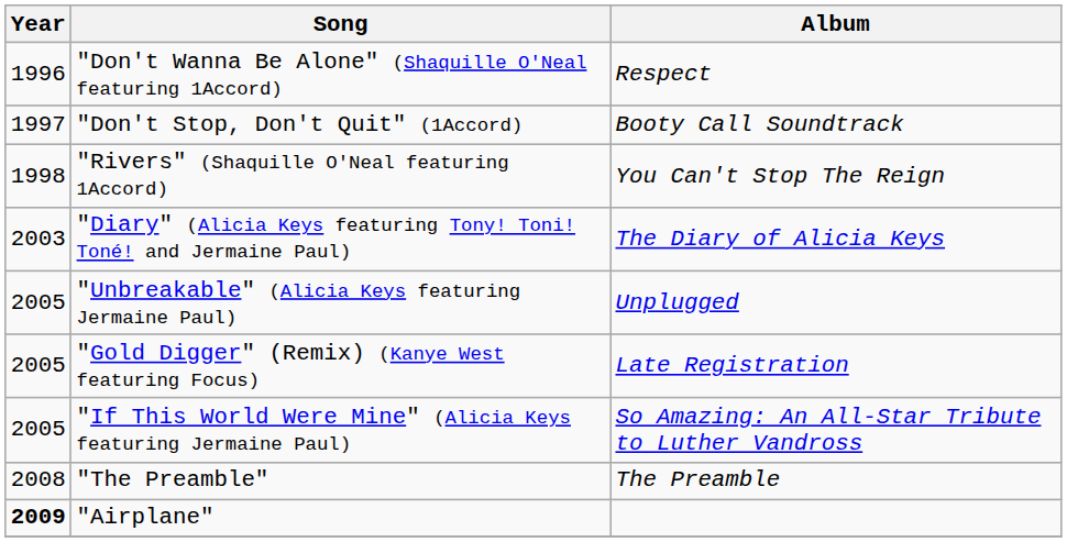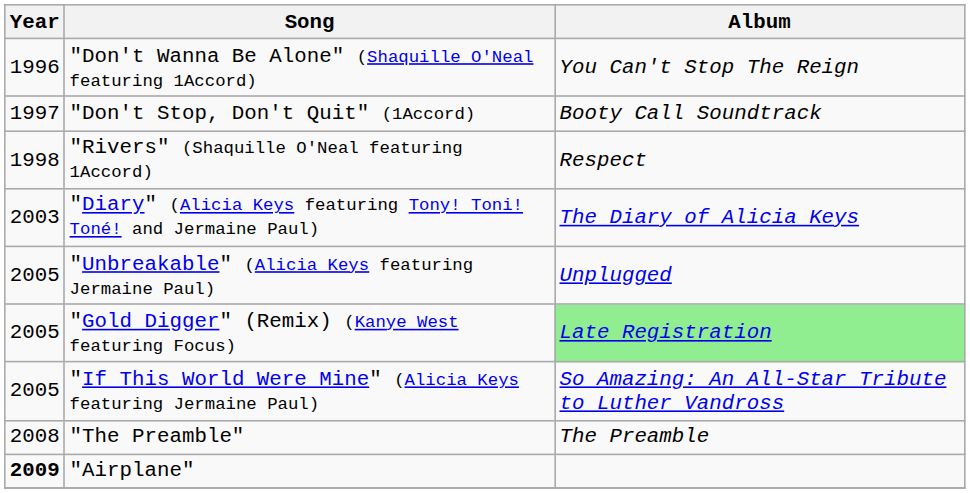"Don't Wanna Be Alone" (Shaquille O'Neal featuring 1Accord) | Album: Respect -> You Can't Stop The Reign
"Rivers" (Shaquille O'Neal featuring 1Accord) | Album: You Can't Stop The Reign -> Respect
"Gold Digger" (Remix) (Kanye West featuring Focus) | Album: no background -> lightgreen background
